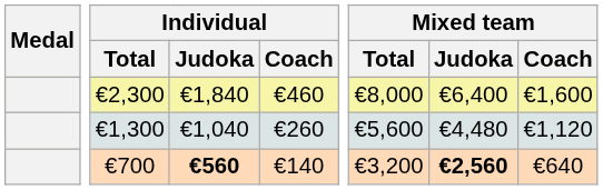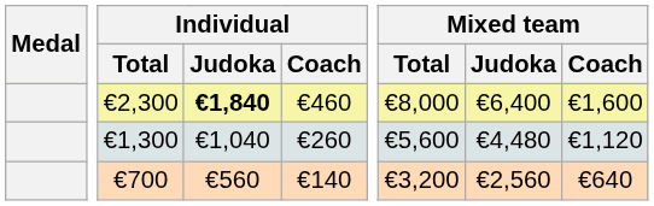€2,300 | Individual / Judoka: normal -> bold
€700 | Individual / Judoka: bold -> normal
€700 | Mixed team / Judoka: bold -> normal
